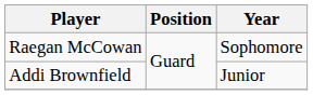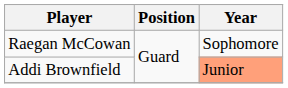Addi Brownfield | Year: no background -> lightsalmon background
